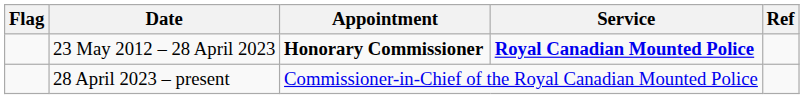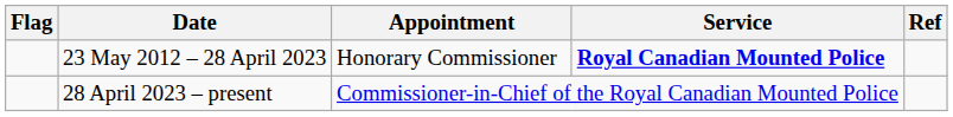23 May 2012 – 28 April 2023 | Appointment: bold -> normal
